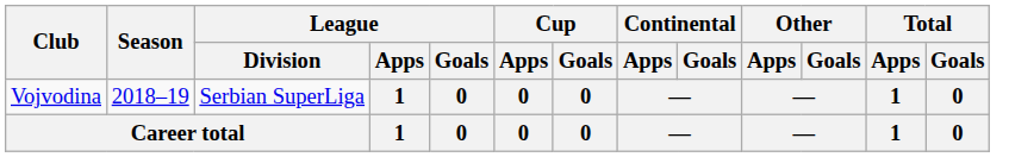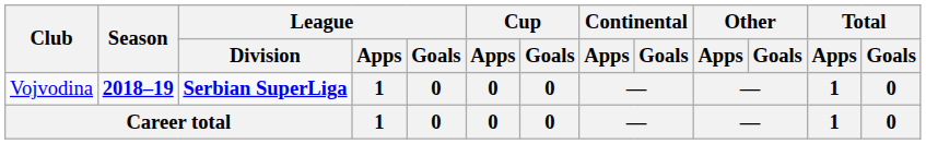Vojvodina / 1 | Season: normal -> bold
Vojvodina / 1 | League / Division: normal -> bold
